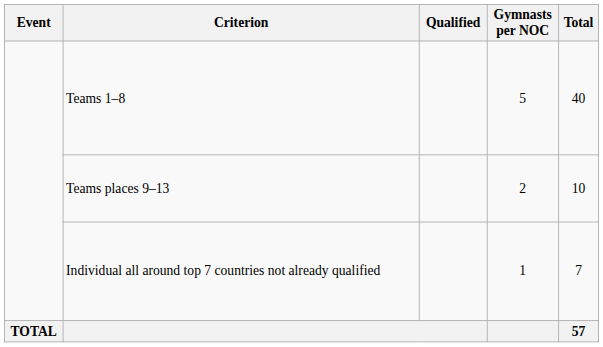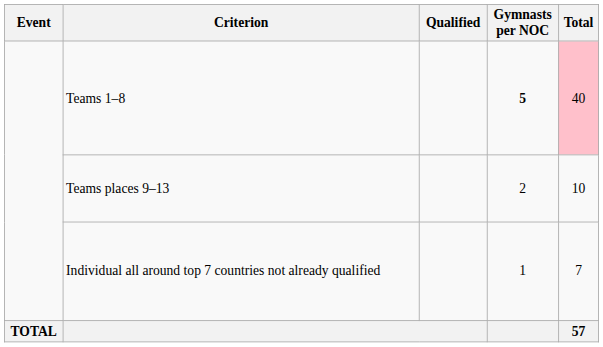Teams 1–8 | Gymnasts per NOC: normal -> bold
Teams 1–8 | Total: no background -> pink background
